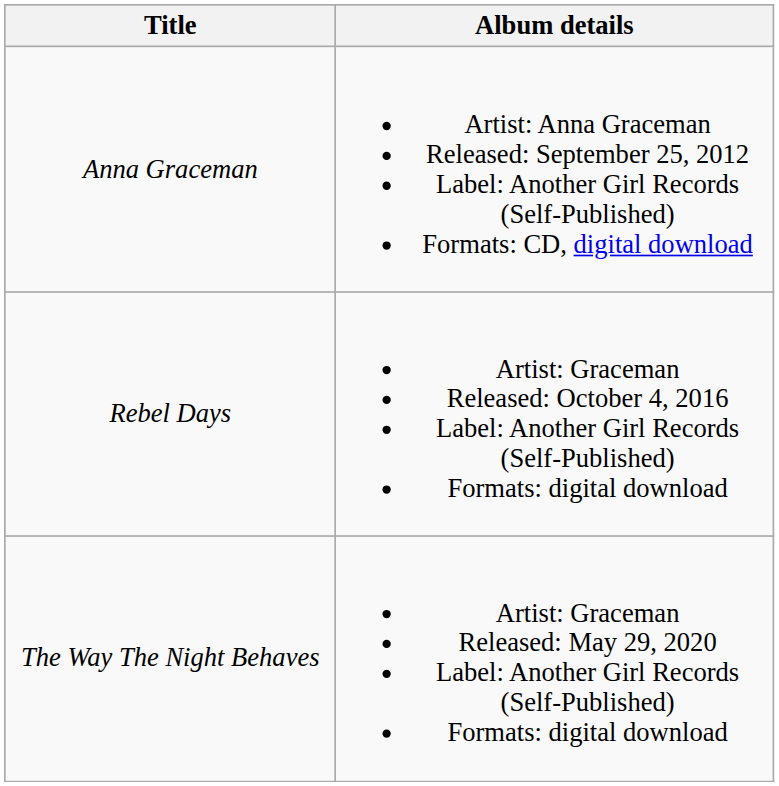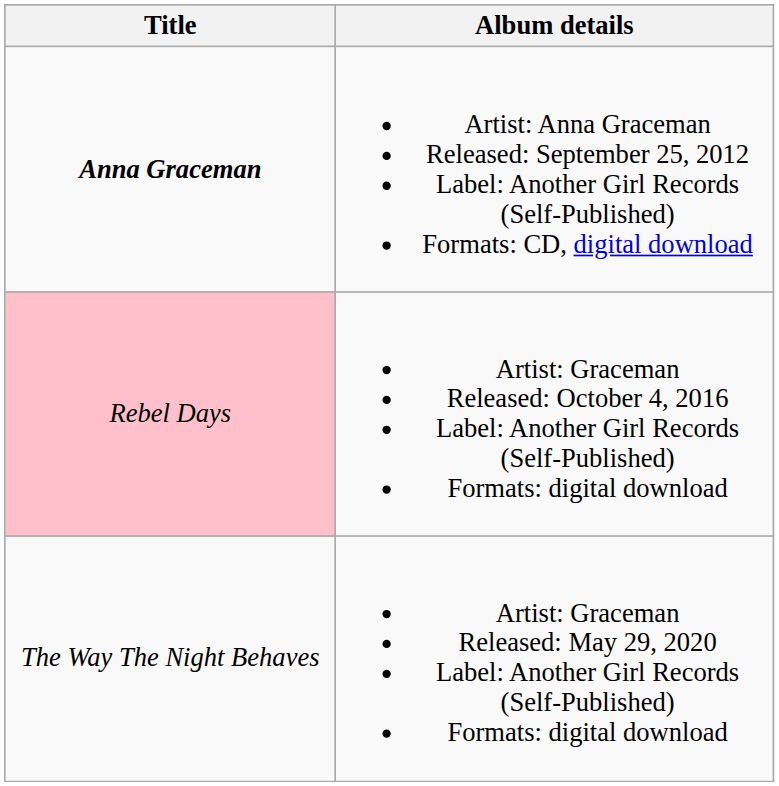Anna Graceman | Title: normal -> bold
Rebel Days | Title: no background -> pink background
